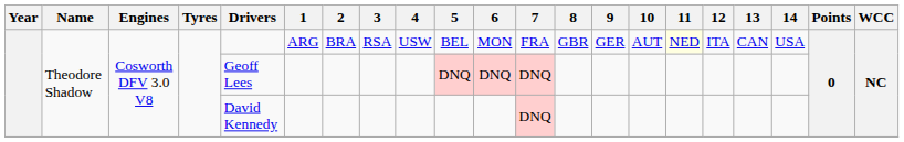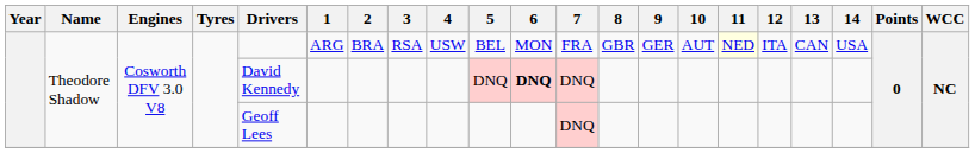row 3 | Drivers: Geoff Lees -> David Kennedy
row 3 | 6: normal -> bold
row 4 | Drivers: David Kennedy -> Geoff Lees
